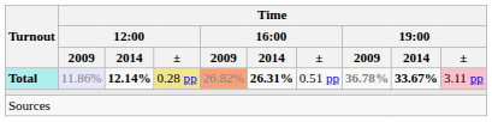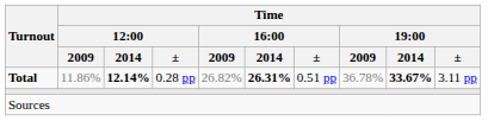Total | Turnout: paleturquoise background -> no background
Total | Time / 12:00 / 2009: lavender background -> no background
Total | Time / 12:00 / ±: khaki background -> no background
Total | Time / 16:00 / 2009: lightsalmon background -> no background
Total | Time / 19:00 / 2009: bold -> normal
Total | Time / 19:00 / ±: pink background -> no background
